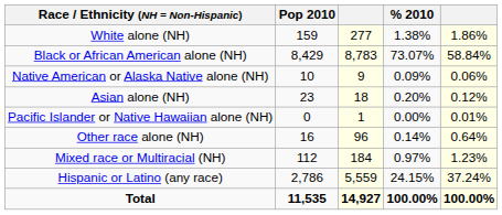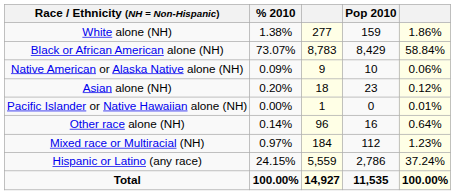columns swapped: Pop 2010 <-> % 2010
